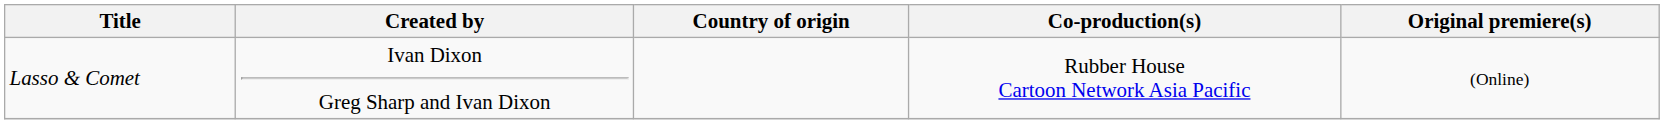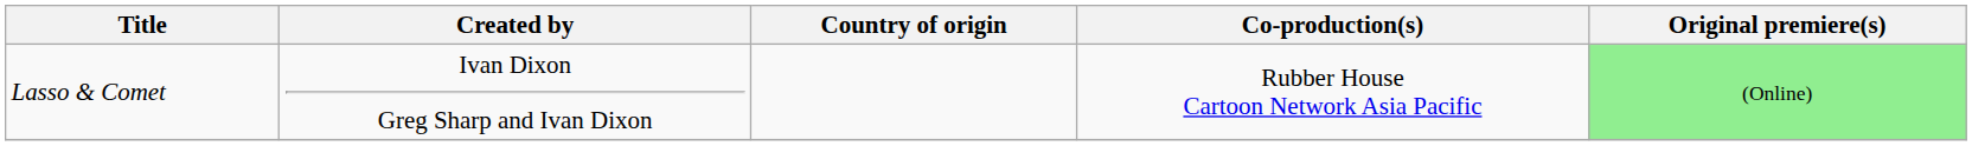Lasso & Comet | Original premiere(s): no background -> lightgreen background
